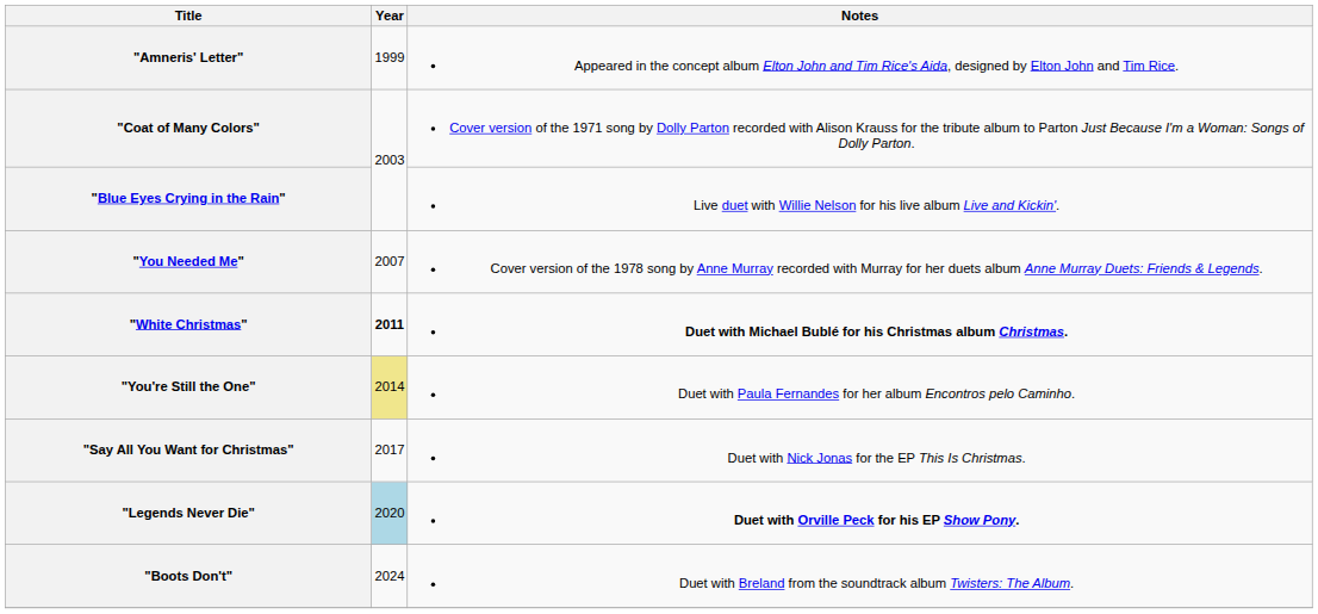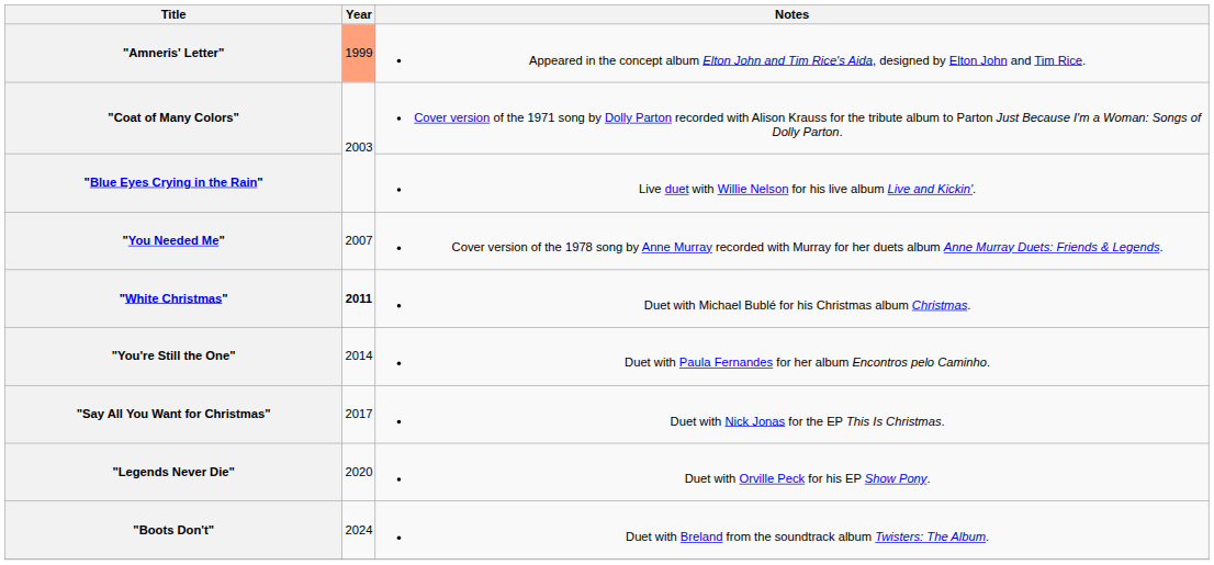"Amneris' Letter" | Year: no background -> lightsalmon background
"White Christmas" | Notes: bold -> normal
"You're Still the One" | Year: khaki background -> no background
"Legends Never Die" | Year: lightblue background -> no background
"Legends Never Die" | Notes: bold -> normal
